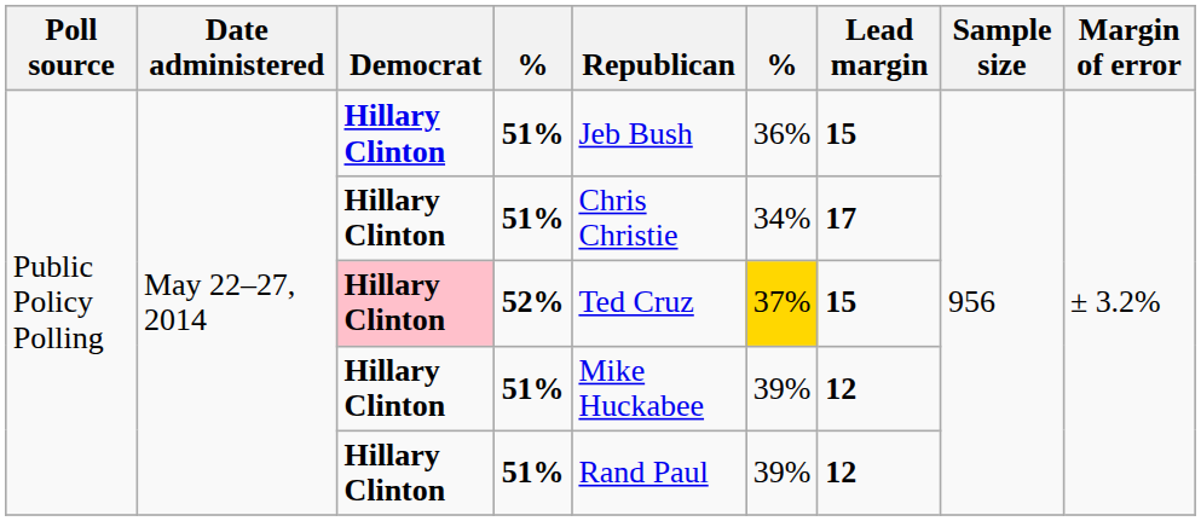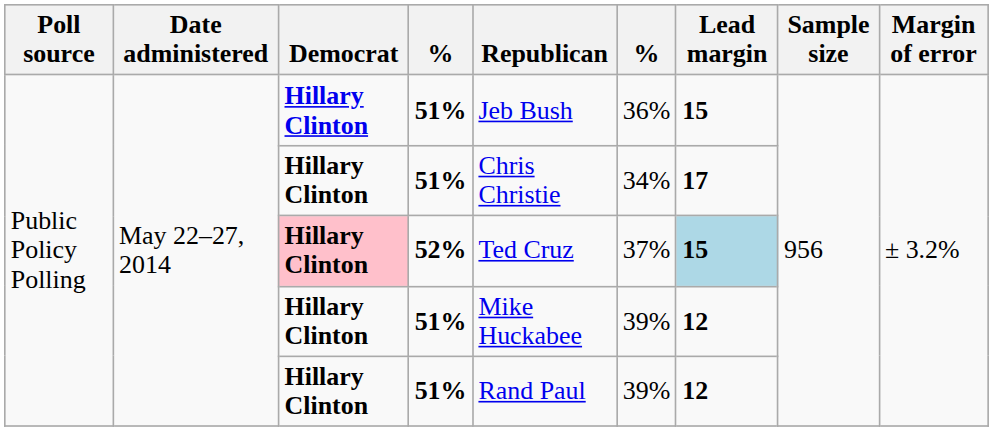52% | column 6: gold background -> no background
52% | Lead margin: no background -> lightblue background
